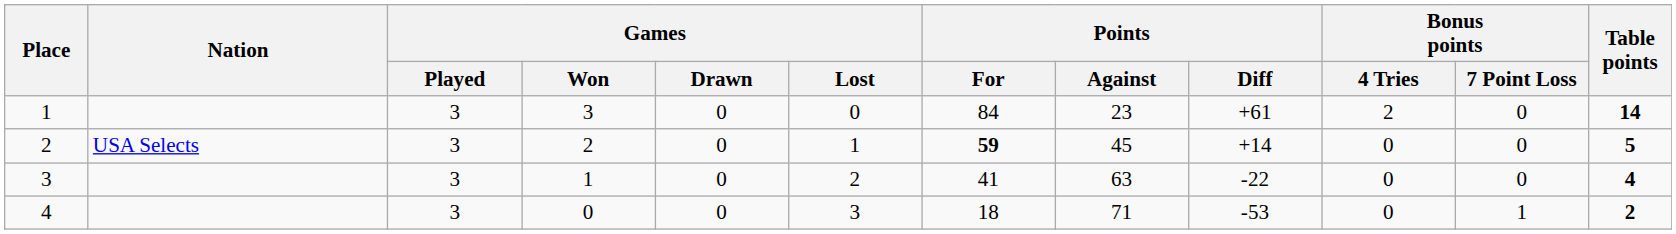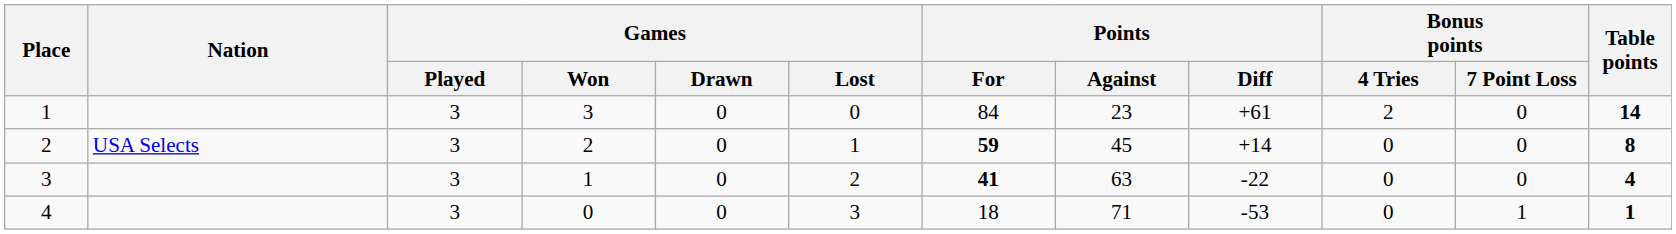row 4 | Table points: 5 -> 8
row 5 | Points / For: normal -> bold
row 6 | Table points: 2 -> 1
